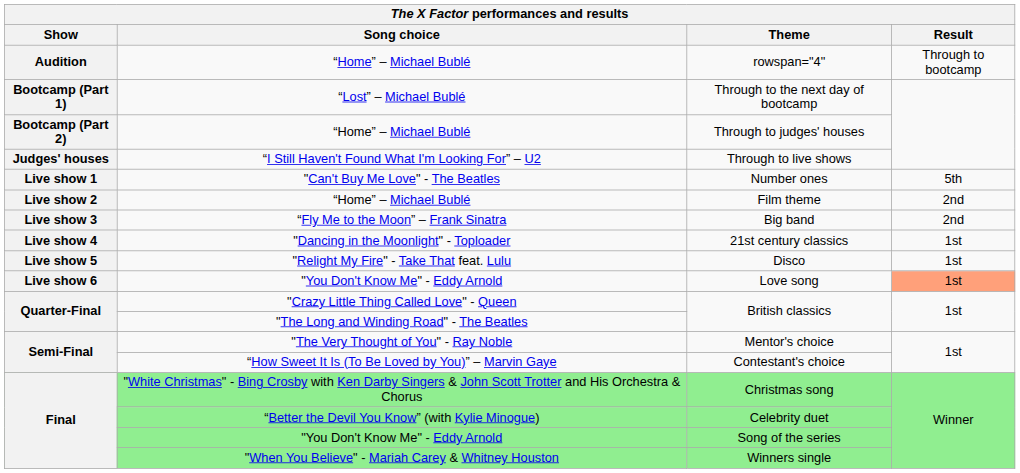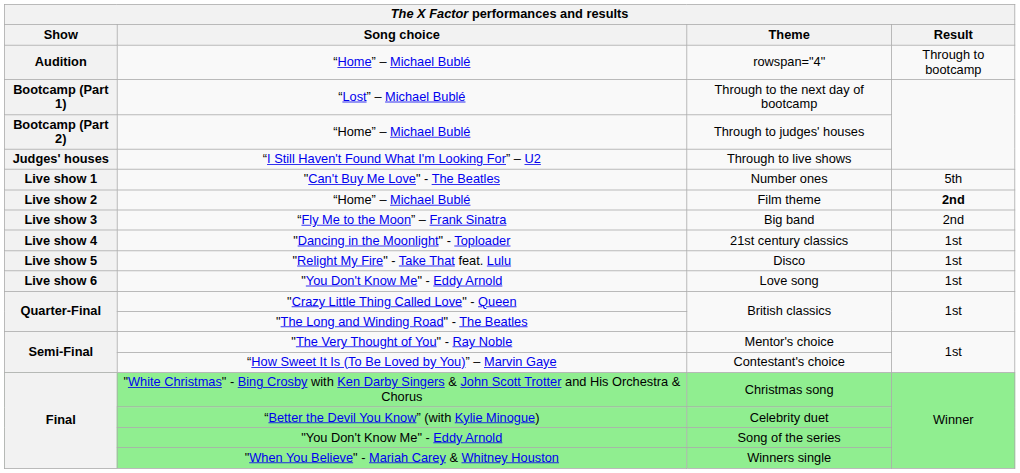Film theme | Result: normal -> bold
Love song | Result: lightsalmon background -> no background
